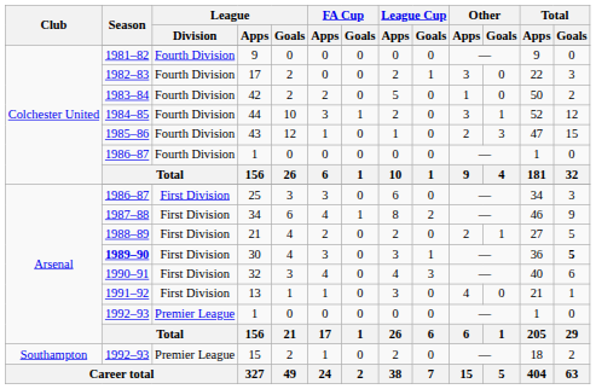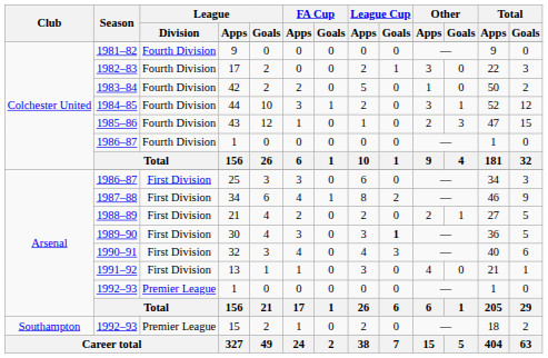30 | Season: bold -> normal
30 | League Cup / Goals: normal -> bold
30 | Total / Goals: bold -> normal
